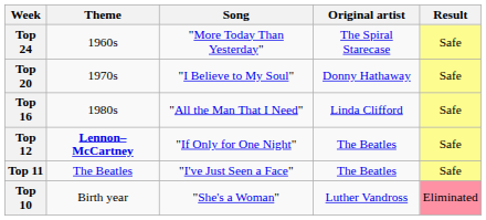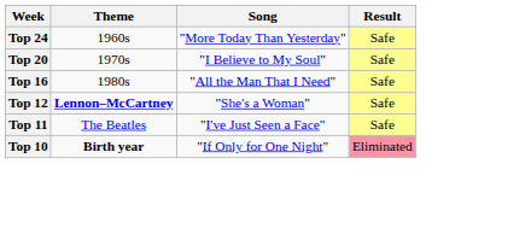- column: Original artist | The Spiral Starecase | Donny Hathaway | Linda Clifford | The Beatles | The Beatles | Luther Vandross
Top 12 | Song: "If Only for One Night" -> "She's a Woman"
Top 10 | Theme: normal -> bold
Top 10 | Song: "She's a Woman" -> "If Only for One Night"
